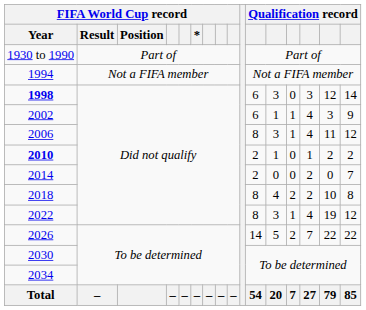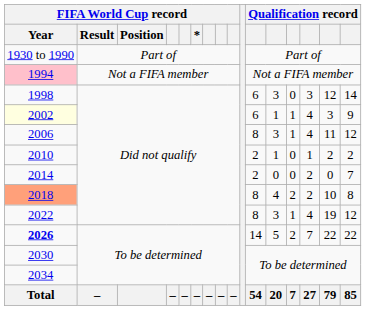1994 | FIFA World Cup record / Year: no background -> pink background
1998 | FIFA World Cup record / Year: bold -> normal
2002 | FIFA World Cup record / Year: no background -> lightyellow background
2010 | FIFA World Cup record / Year: bold -> normal
2018 | FIFA World Cup record / Year: no background -> lightsalmon background
2026 | FIFA World Cup record / Year: normal -> bold
